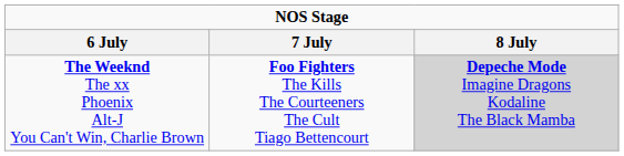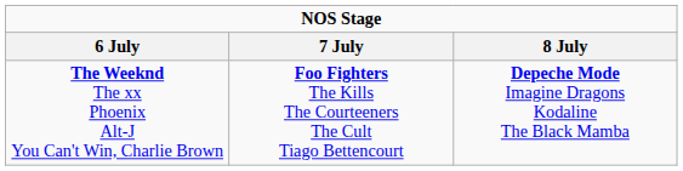The Weeknd The xx Phoenix Alt-J You Can't Win, Charlie Brown | 8 July: lightgrey background -> no background
